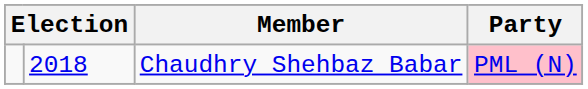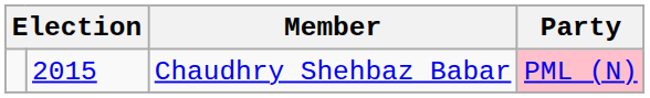Chaudhry Shehbaz Babar | column 2: 2018 -> 2015
